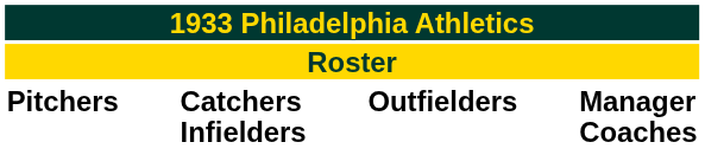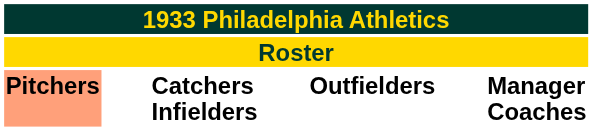Pitchers | column 1: no background -> lightsalmon background
